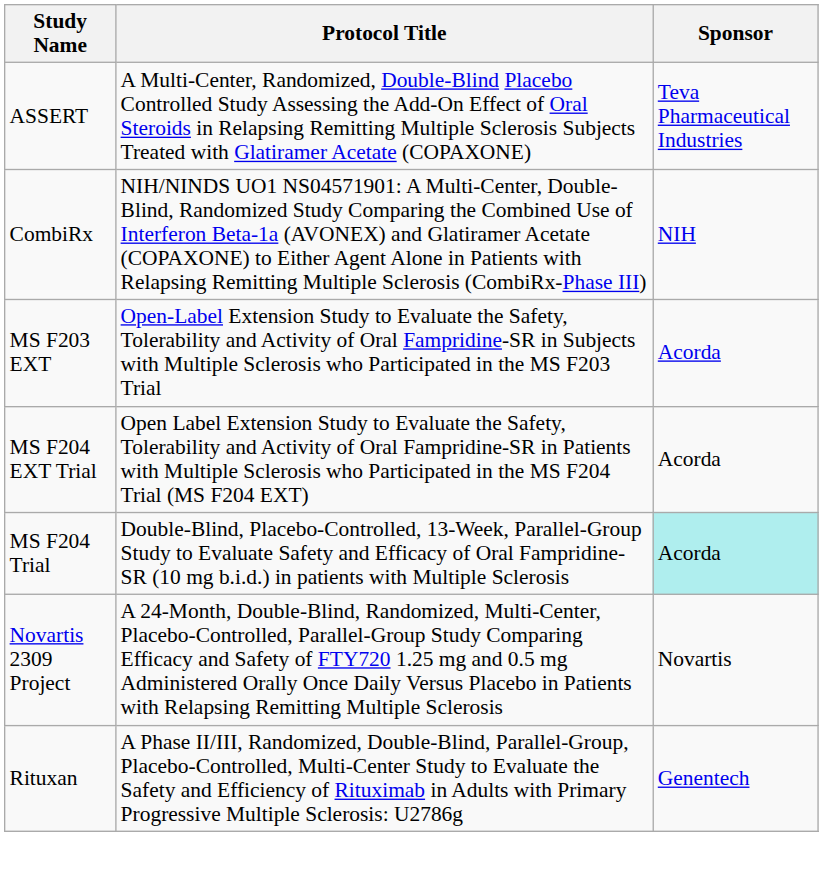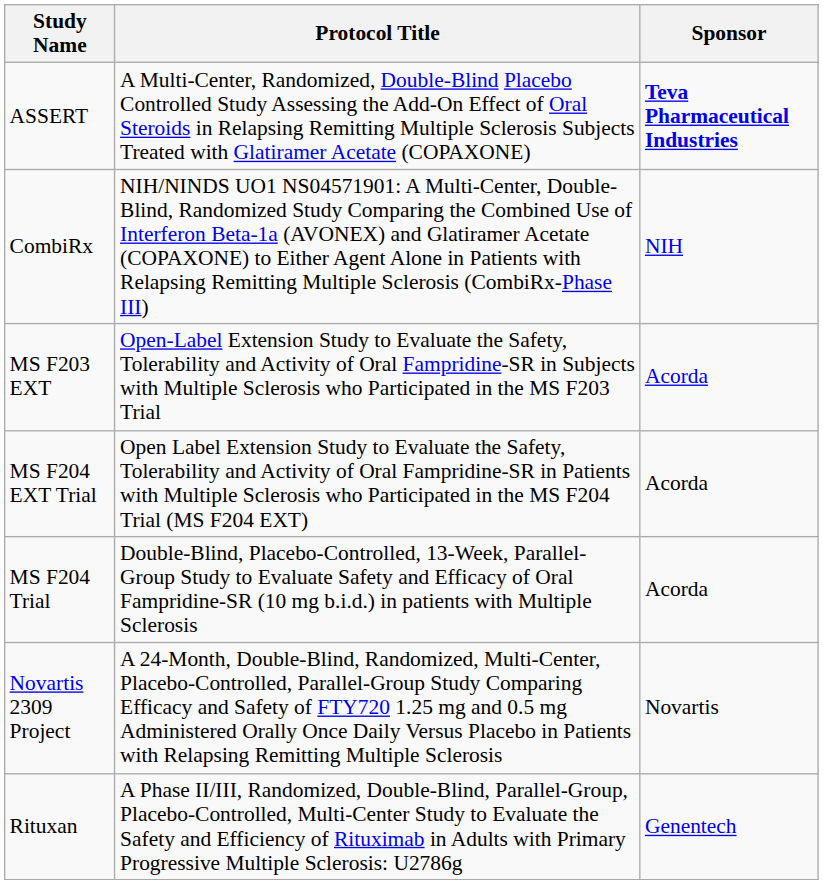ASSERT | Sponsor: normal -> bold
MS F204 Trial | Sponsor: paleturquoise background -> no background
